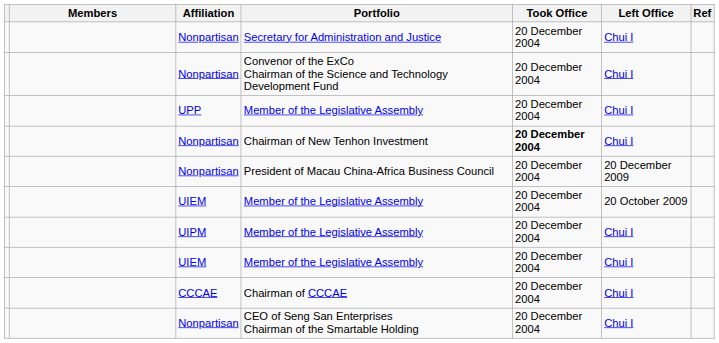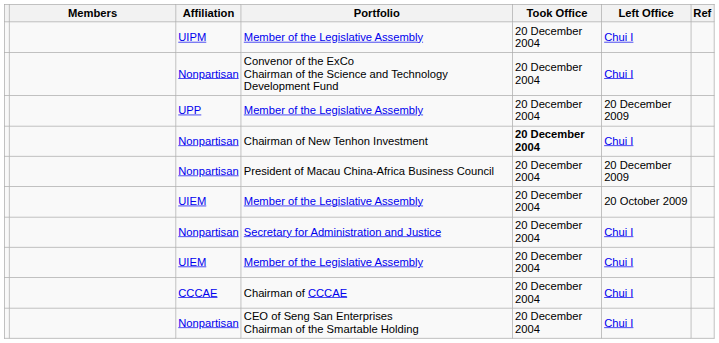rows swapped: Secretary for Administration and Justice <-> UIPM / Member of the Legislative Assembly
UPP / Member of the Legislative Assembly | Left Office: Chui I -> 20 December 2009
